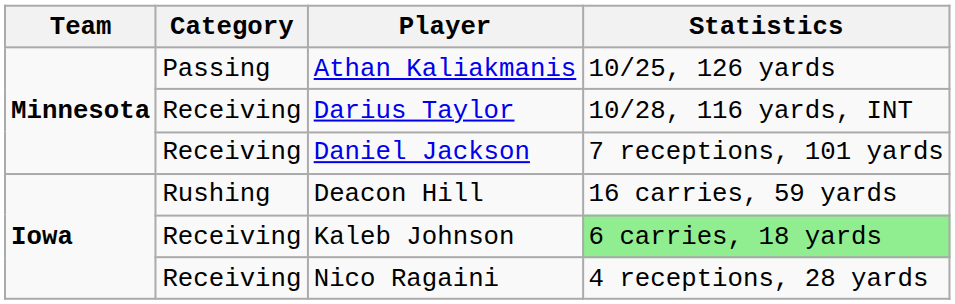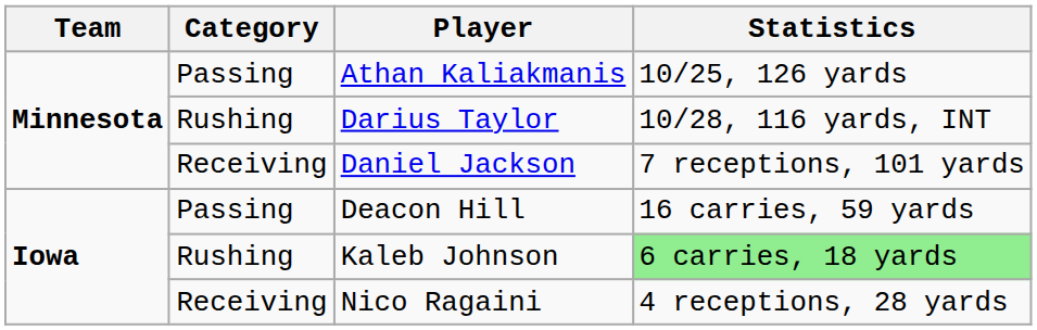Darius Taylor | Category: Receiving -> Rushing
Deacon Hill | Category: Rushing -> Passing
Kaleb Johnson | Category: Receiving -> Rushing
